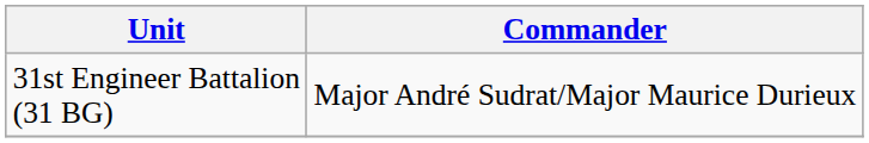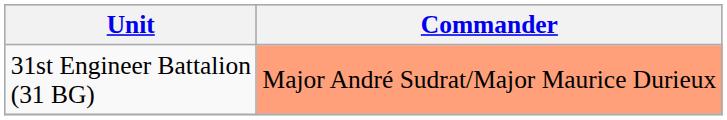31st Engineer Battalion (31 BG) | Commander: no background -> lightsalmon background
